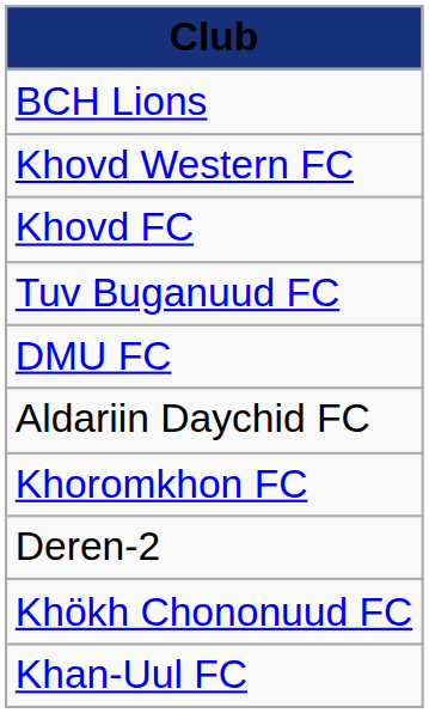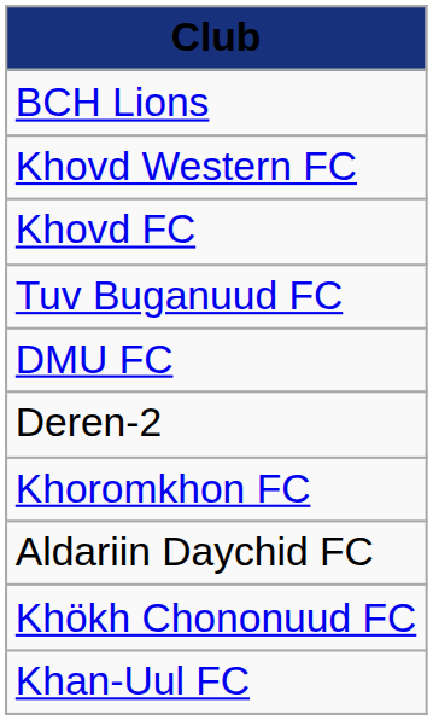row 7 | column 1: Aldariin Daychid FC -> Deren-2
row 9 | column 1: Deren-2 -> Aldariin Daychid FC
